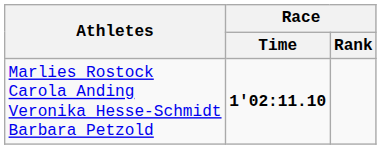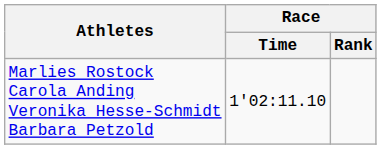row 3 | Race / Time: bold -> normal
